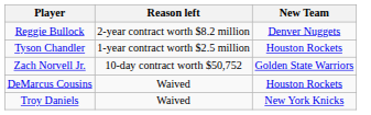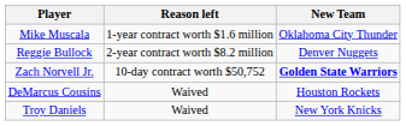+ row: Mike Muscala | 1-year contract worth $1.6 million | Oklahoma City Thunder
- row: Tyson Chandler | 1-year contract worth $2.5 million | Houston Rockets
Zach Norvell Jr. | New Team: normal -> bold
